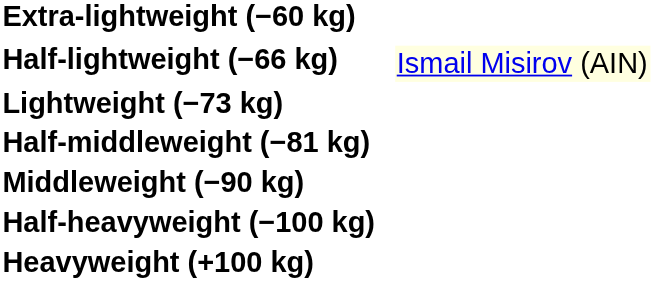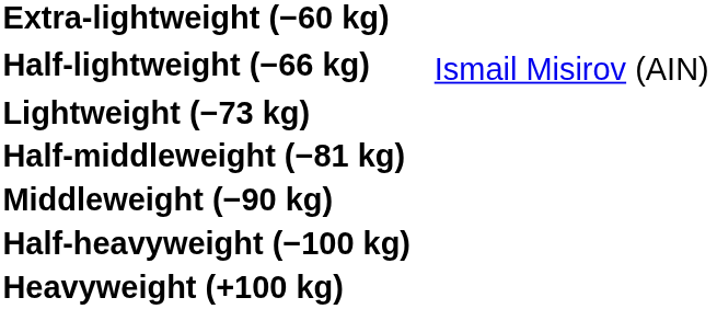Half-lightweight (−66 kg) / Ismail Misirov (AIN) | column 2: lightyellow background -> no background
